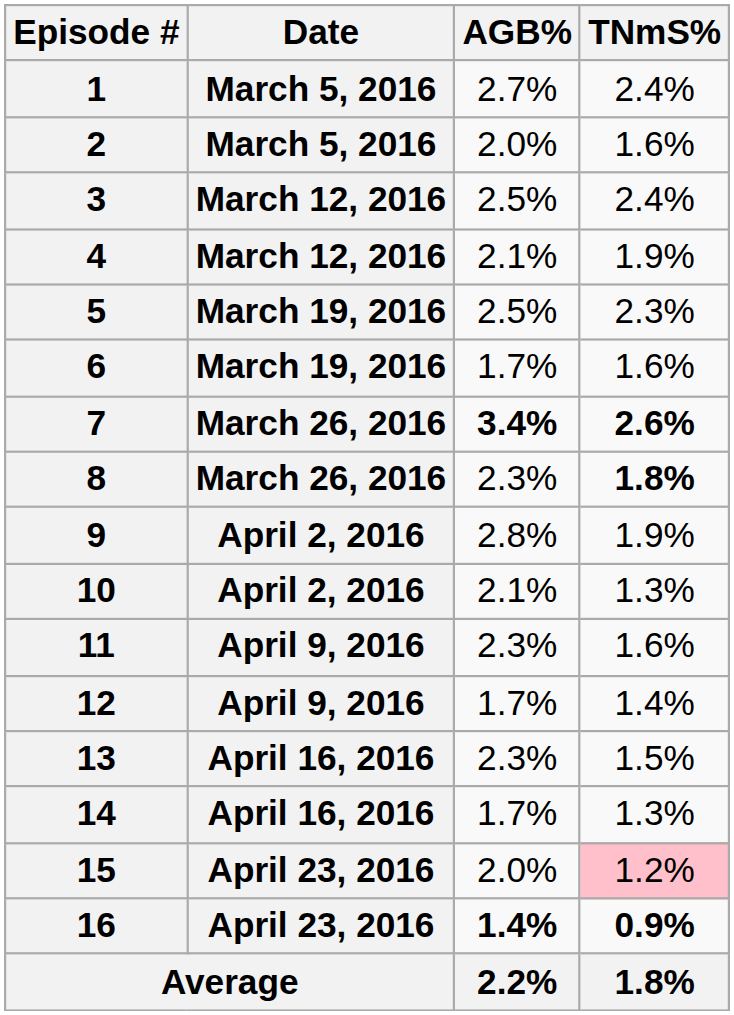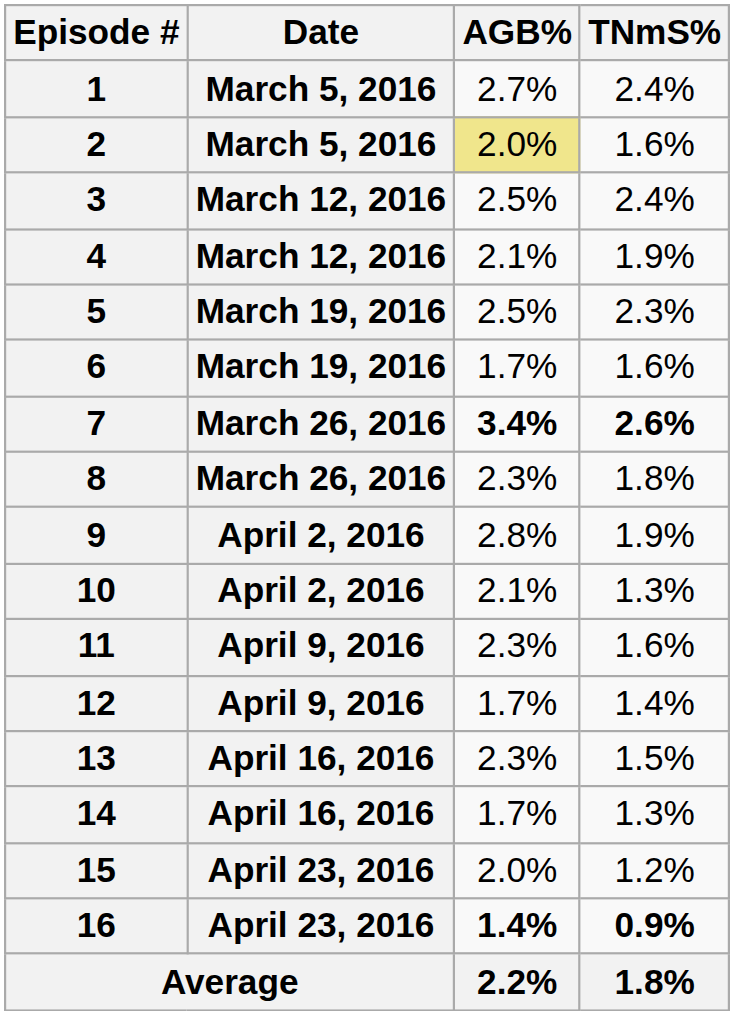2 | AGB%: no background -> khaki background
8 | TNmS%: bold -> normal
15 | TNmS%: pink background -> no background
